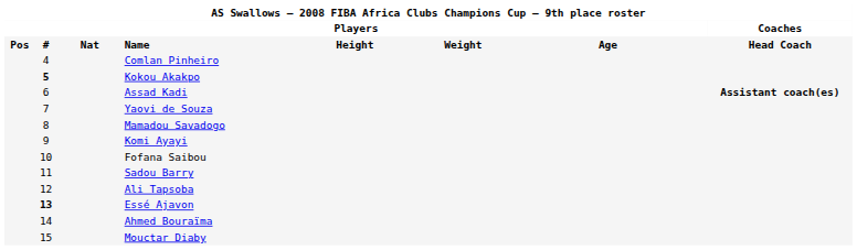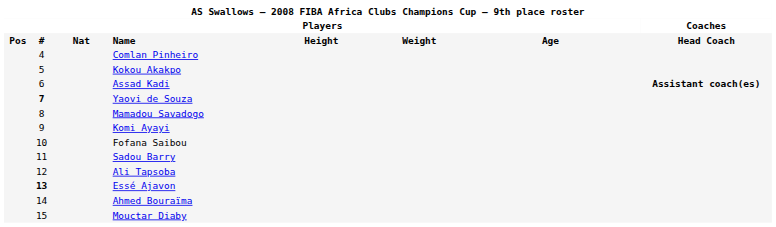Kokou Akakpo | column 2: bold -> normal
Yaovi de Souza | column 2: normal -> bold
